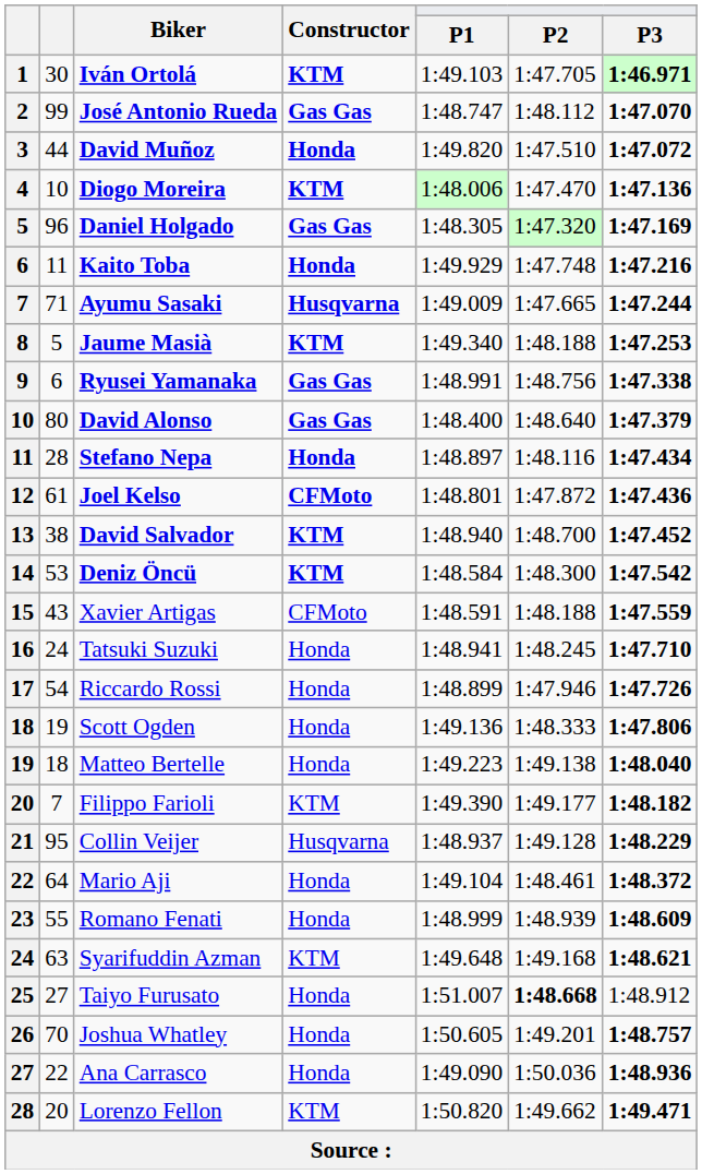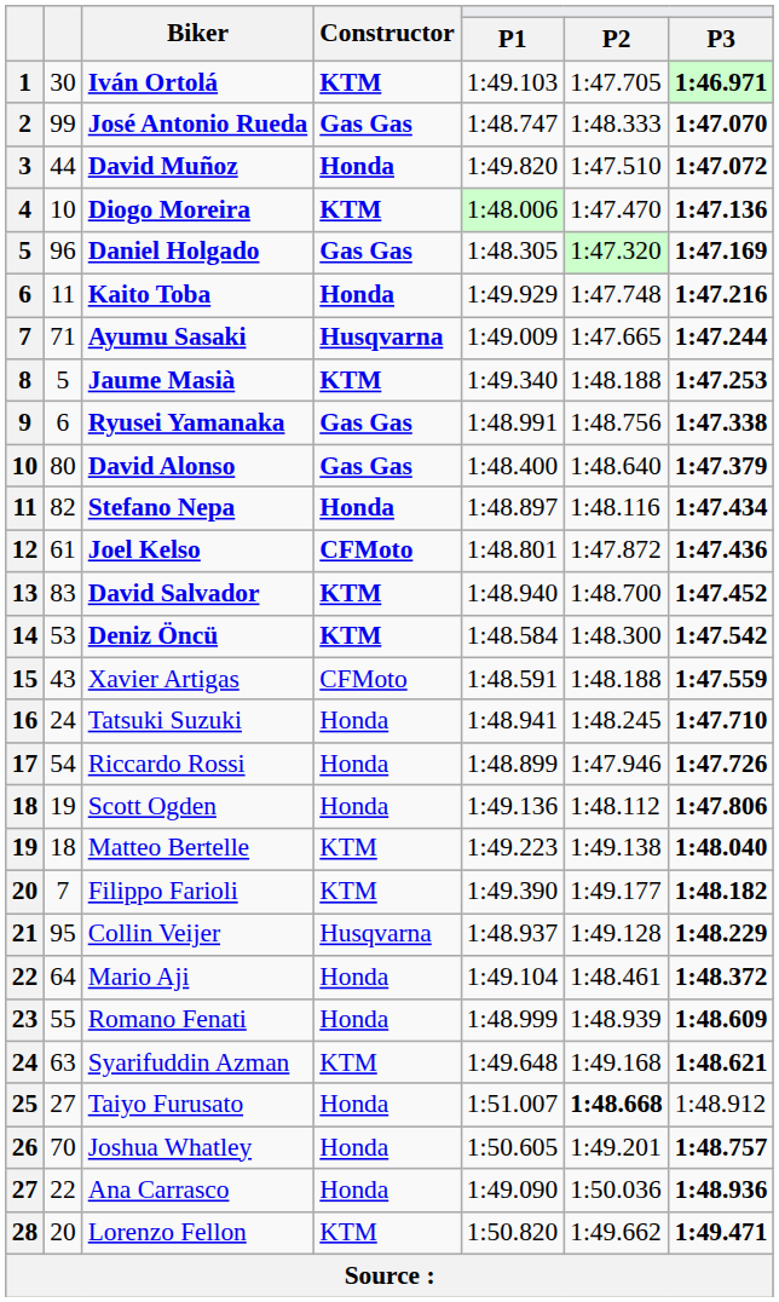José Antonio Rueda | P2: 1:48.112 -> 1:48.333
Stefano Nepa | column 2: 28 -> 82
David Salvador | column 2: 38 -> 83
Scott Ogden | P2: 1:48.333 -> 1:48.112
Matteo Bertelle | Constructor: Honda -> KTM
